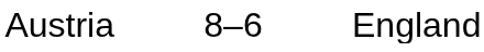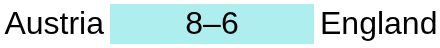Austria | column 2: no background -> paleturquoise background
